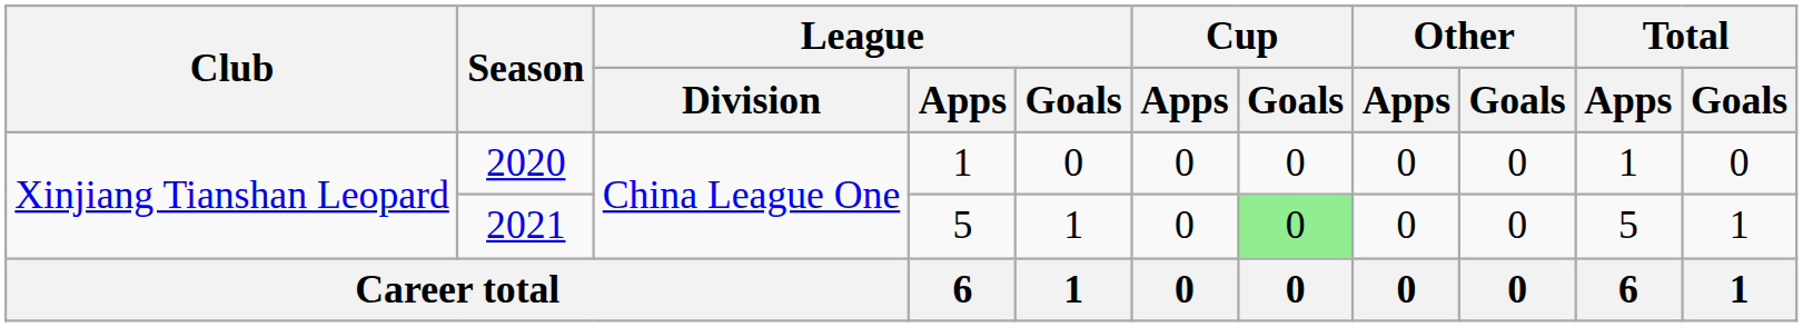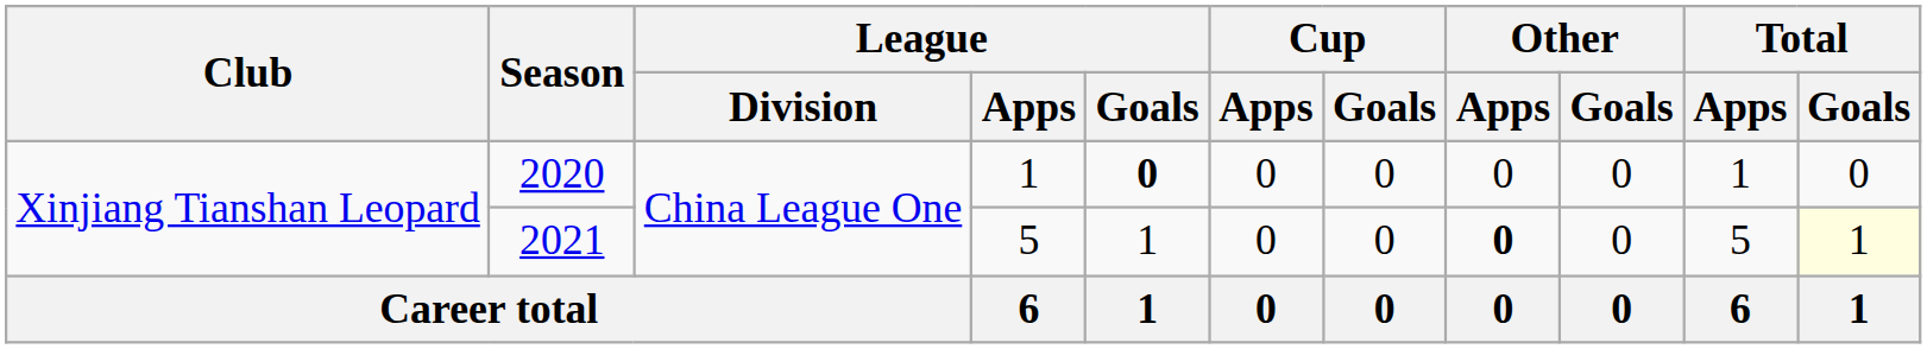2020 | League / Goals: normal -> bold
2021 | Cup / Goals: lightgreen background -> no background
2021 | Other / Apps: normal -> bold
2021 | Total / Goals: no background -> lightyellow background
